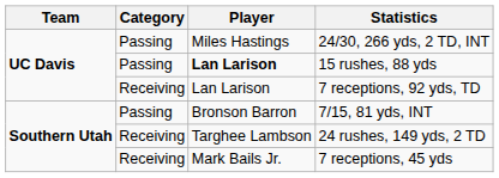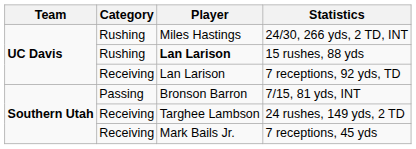24/30, 266 yds, 2 TD, INT | Category: Passing -> Rushing
15 rushes, 88 yds | Category: Passing -> Rushing
